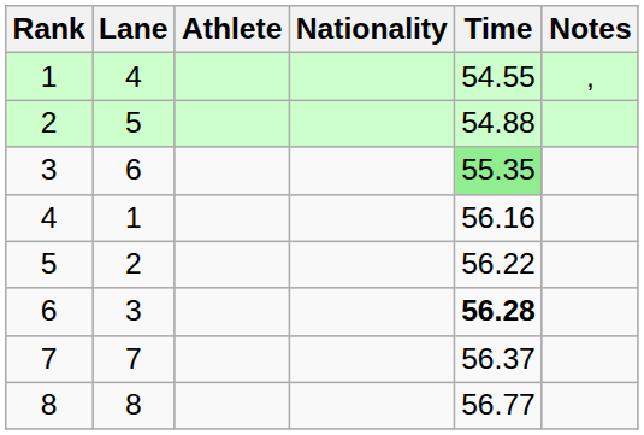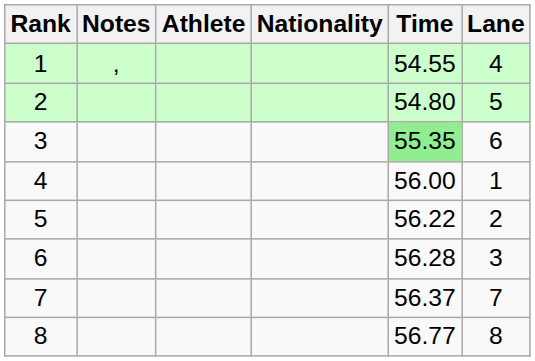columns swapped: Lane <-> Notes
row 3 | Time: 54.88 -> 54.80
row 5 | Time: 56.16 -> 56.00
row 7 | Time: bold -> normal
